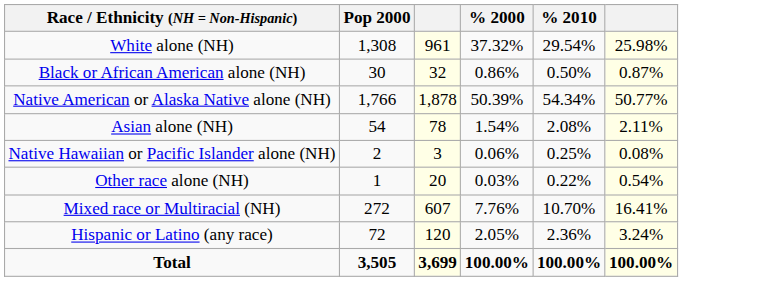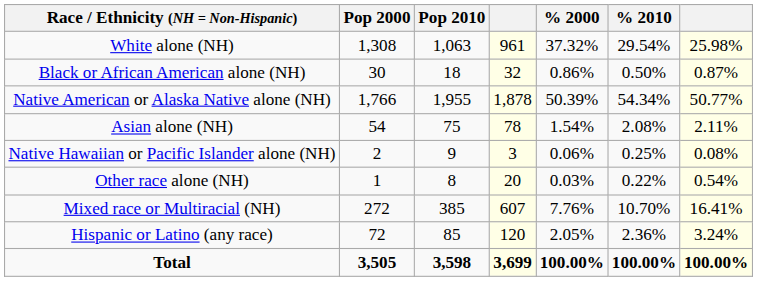+ column: Pop 2010 | 1,063 | 18 | 1,955 | 75 | 9 | 8 | 385 | 85 | 3,598
